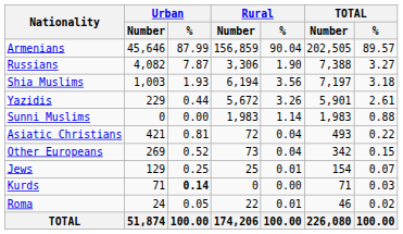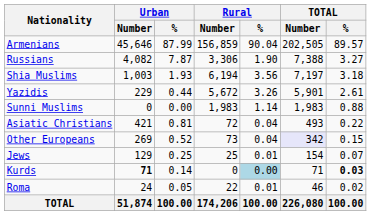Other Europeans | TOTAL / Number: no background -> lavender background
Kurds | Urban / Number: normal -> bold
Kurds | Urban / %: bold -> normal
Kurds | Rural / %: no background -> lightblue background
Kurds | TOTAL / %: normal -> bold
